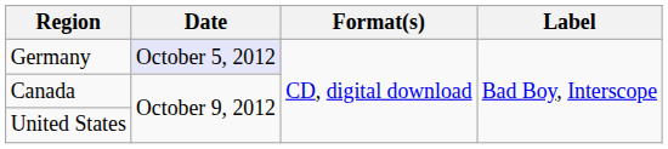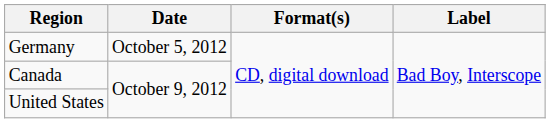Germany | Date: lavender background -> no background
